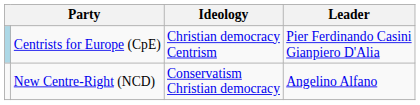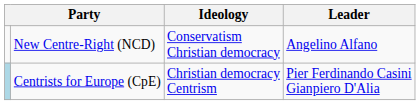rows swapped: New Centre-Right (NCD) <-> Centrists for Europe (CpE)
